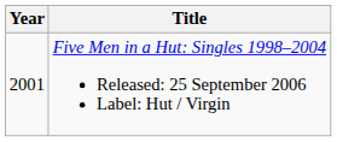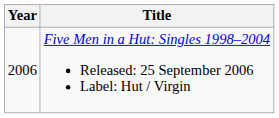row 2 | Year: 2001 -> 2006
